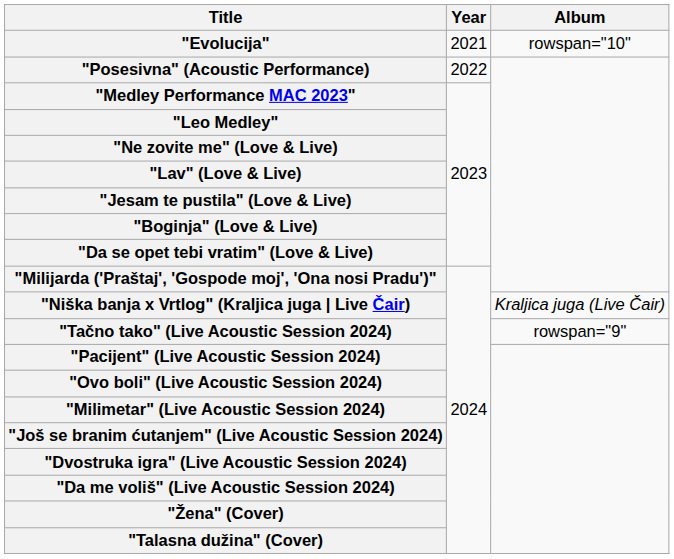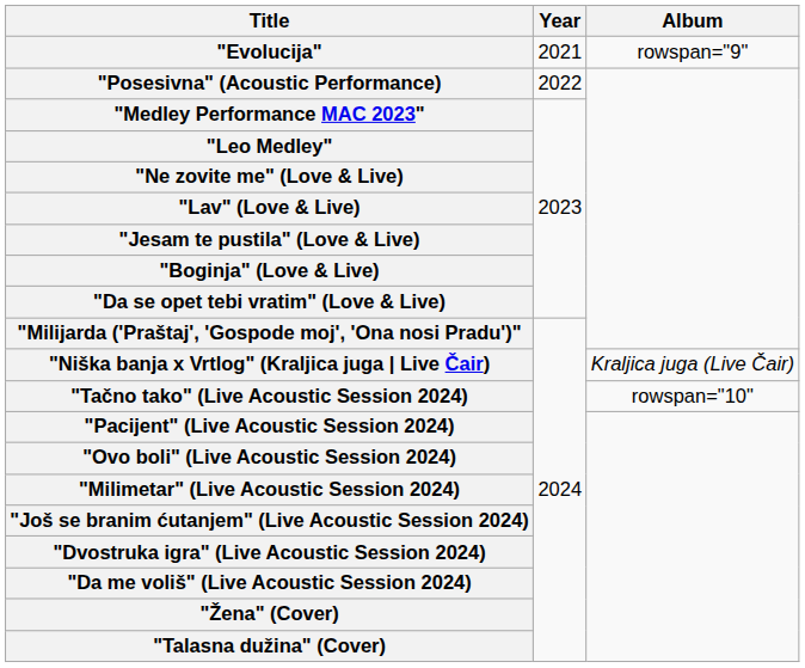"Evolucija" | Album: rowspan="10" -> rowspan="9"
"Tačno tako" (Live Acoustic Session 2024) | Album: rowspan="9" -> rowspan="10"
